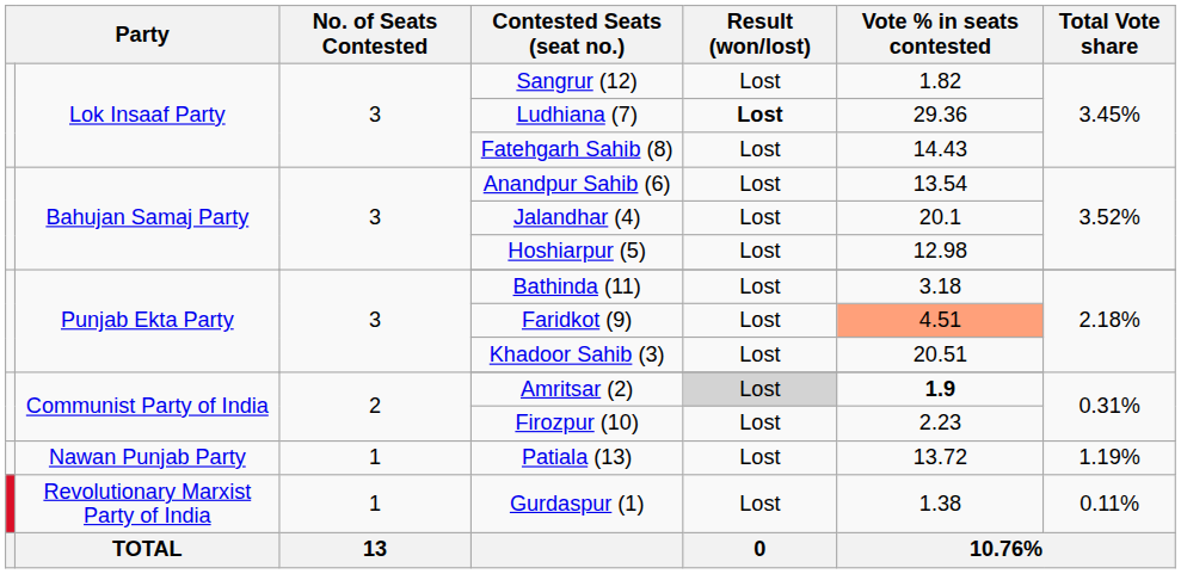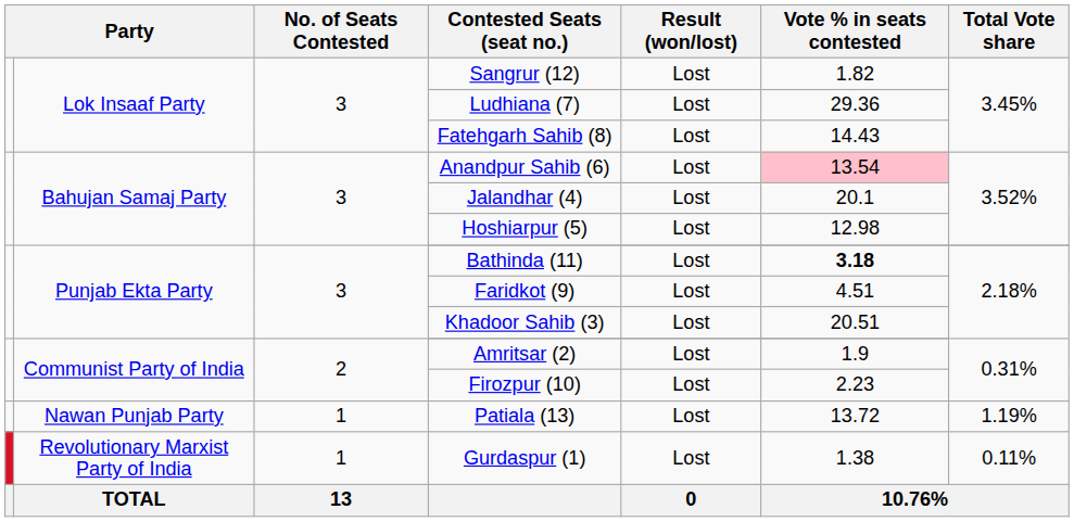Ludhiana (7) | Result (won/lost): bold -> normal
Anandpur Sahib (6) | Vote % in seats contested: no background -> pink background
Bathinda (11) | Vote % in seats contested: normal -> bold
Faridkot (9) | Vote % in seats contested: lightsalmon background -> no background
Amritsar (2) | Result (won/lost): lightgrey background -> no background
Amritsar (2) | Vote % in seats contested: bold -> normal
